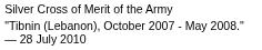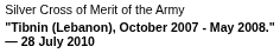"Tibnin (Lebanon), October 2007 - May 2008." — 28 July 2010 | column 1: normal -> bold
